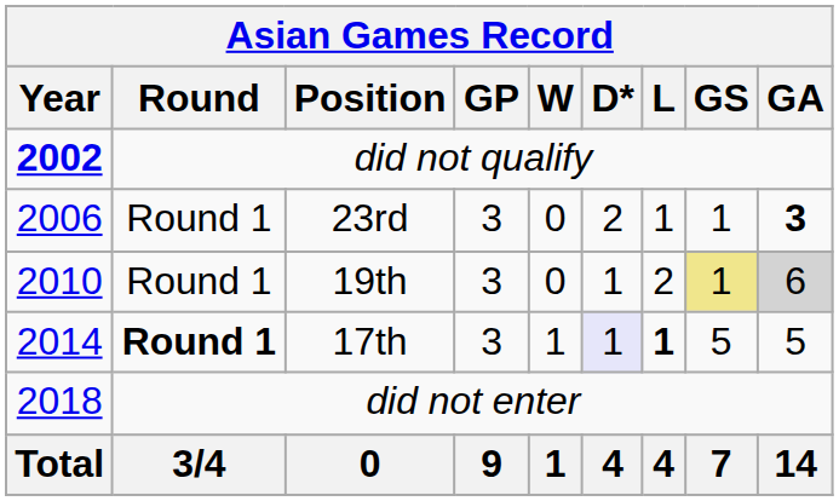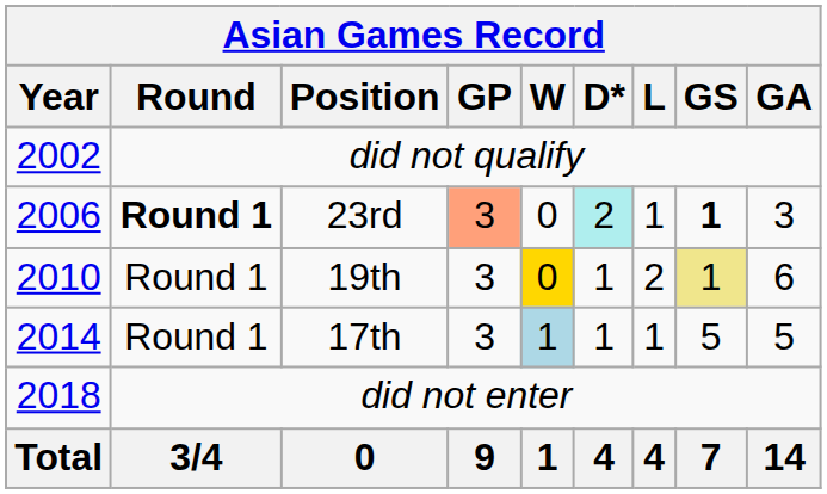did not qualify | Year: bold -> normal
23rd | Round: normal -> bold
23rd | GP: no background -> lightsalmon background
23rd | D*: no background -> paleturquoise background
23rd | GS: normal -> bold
23rd | GA: bold -> normal
19th | W: no background -> gold background
19th | GA: lightgrey background -> no background
17th | Round: bold -> normal
17th | W: no background -> lightblue background
17th | D*: lavender background -> no background
17th | L: bold -> normal
